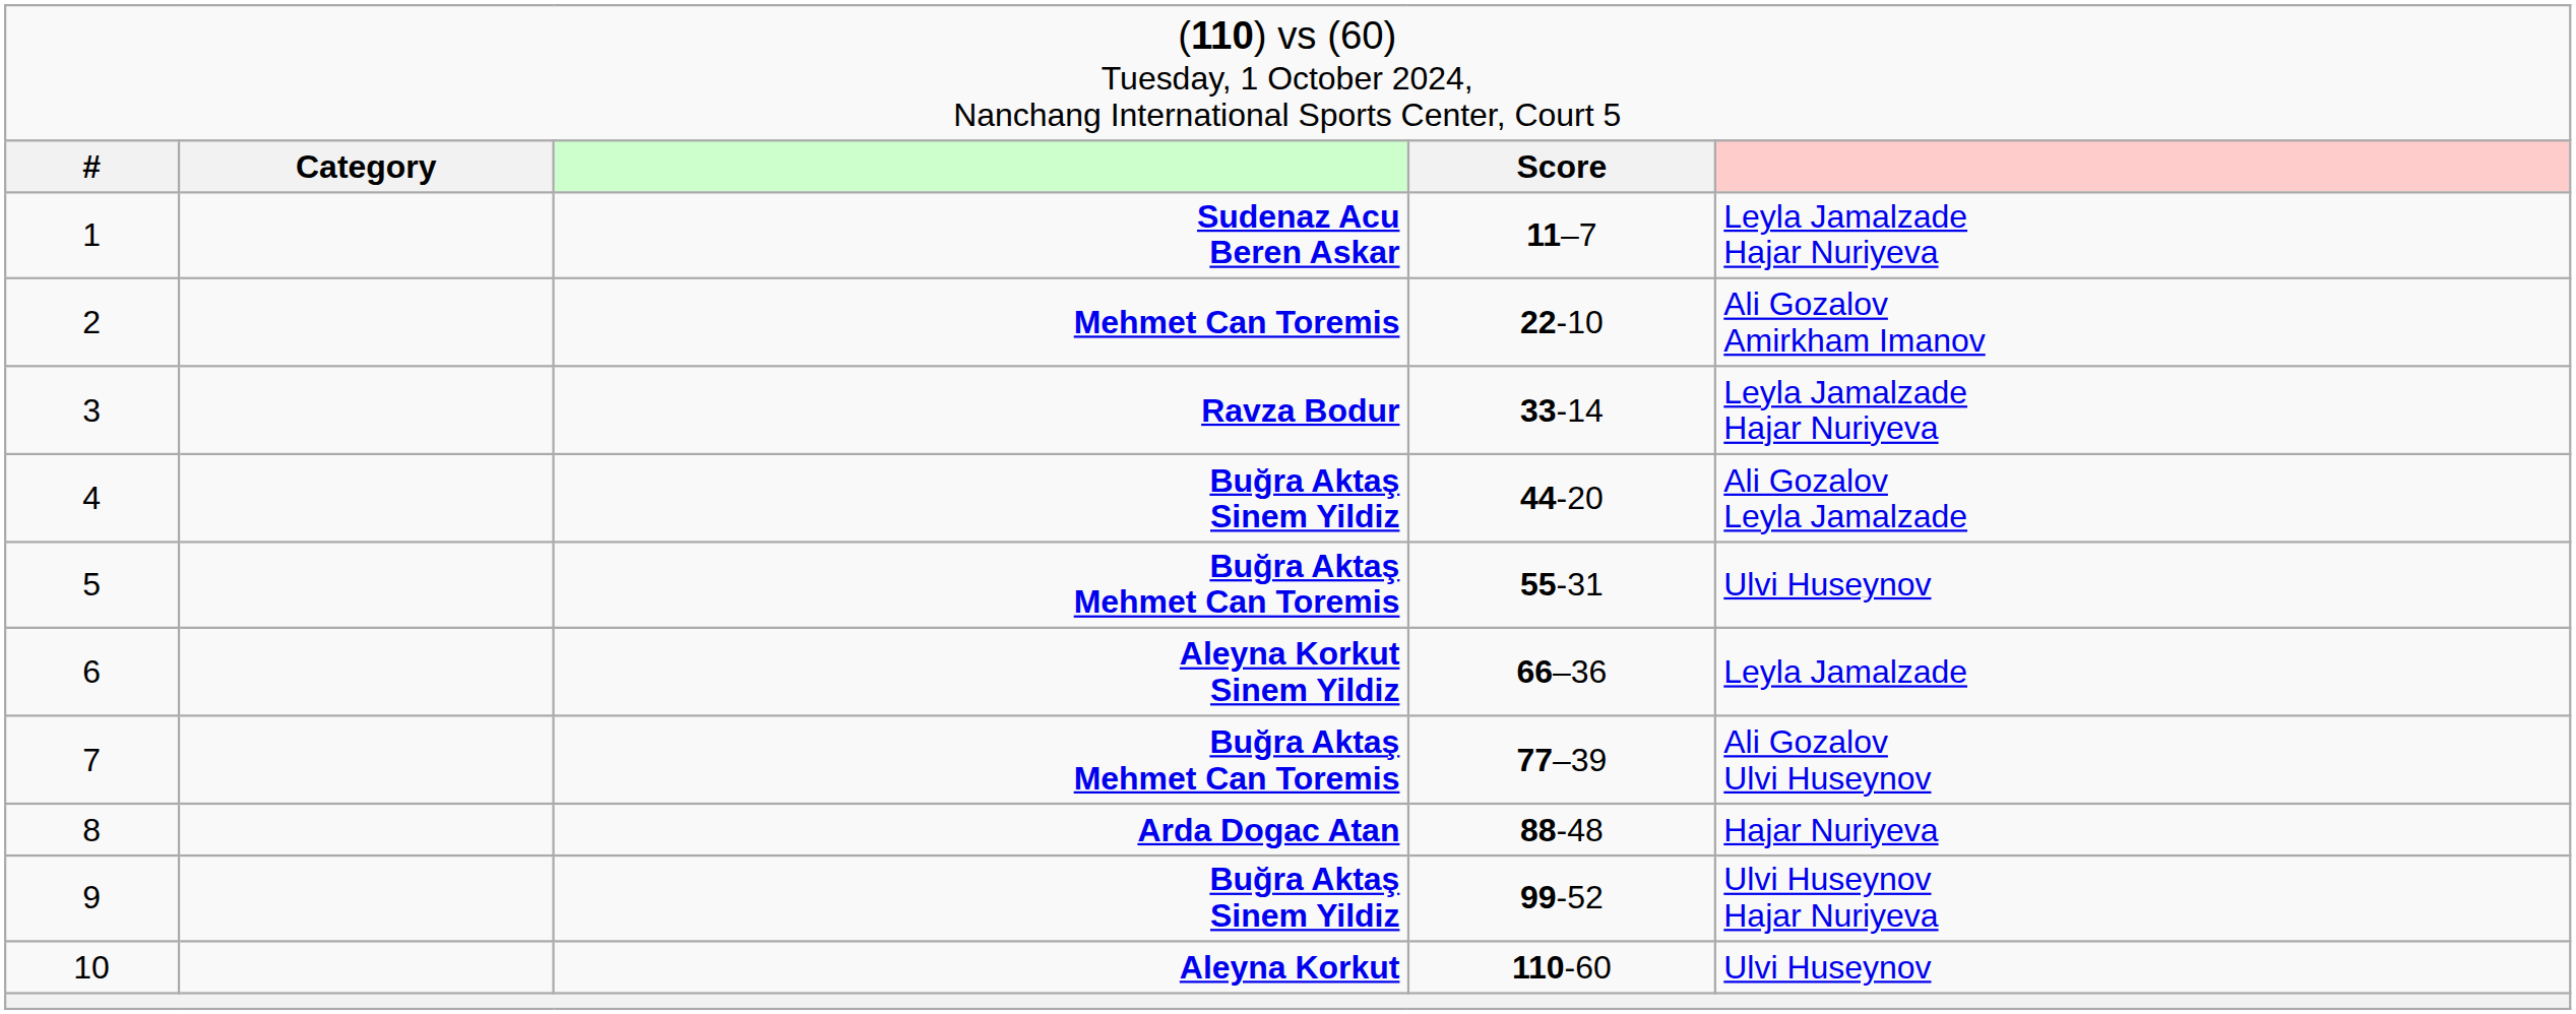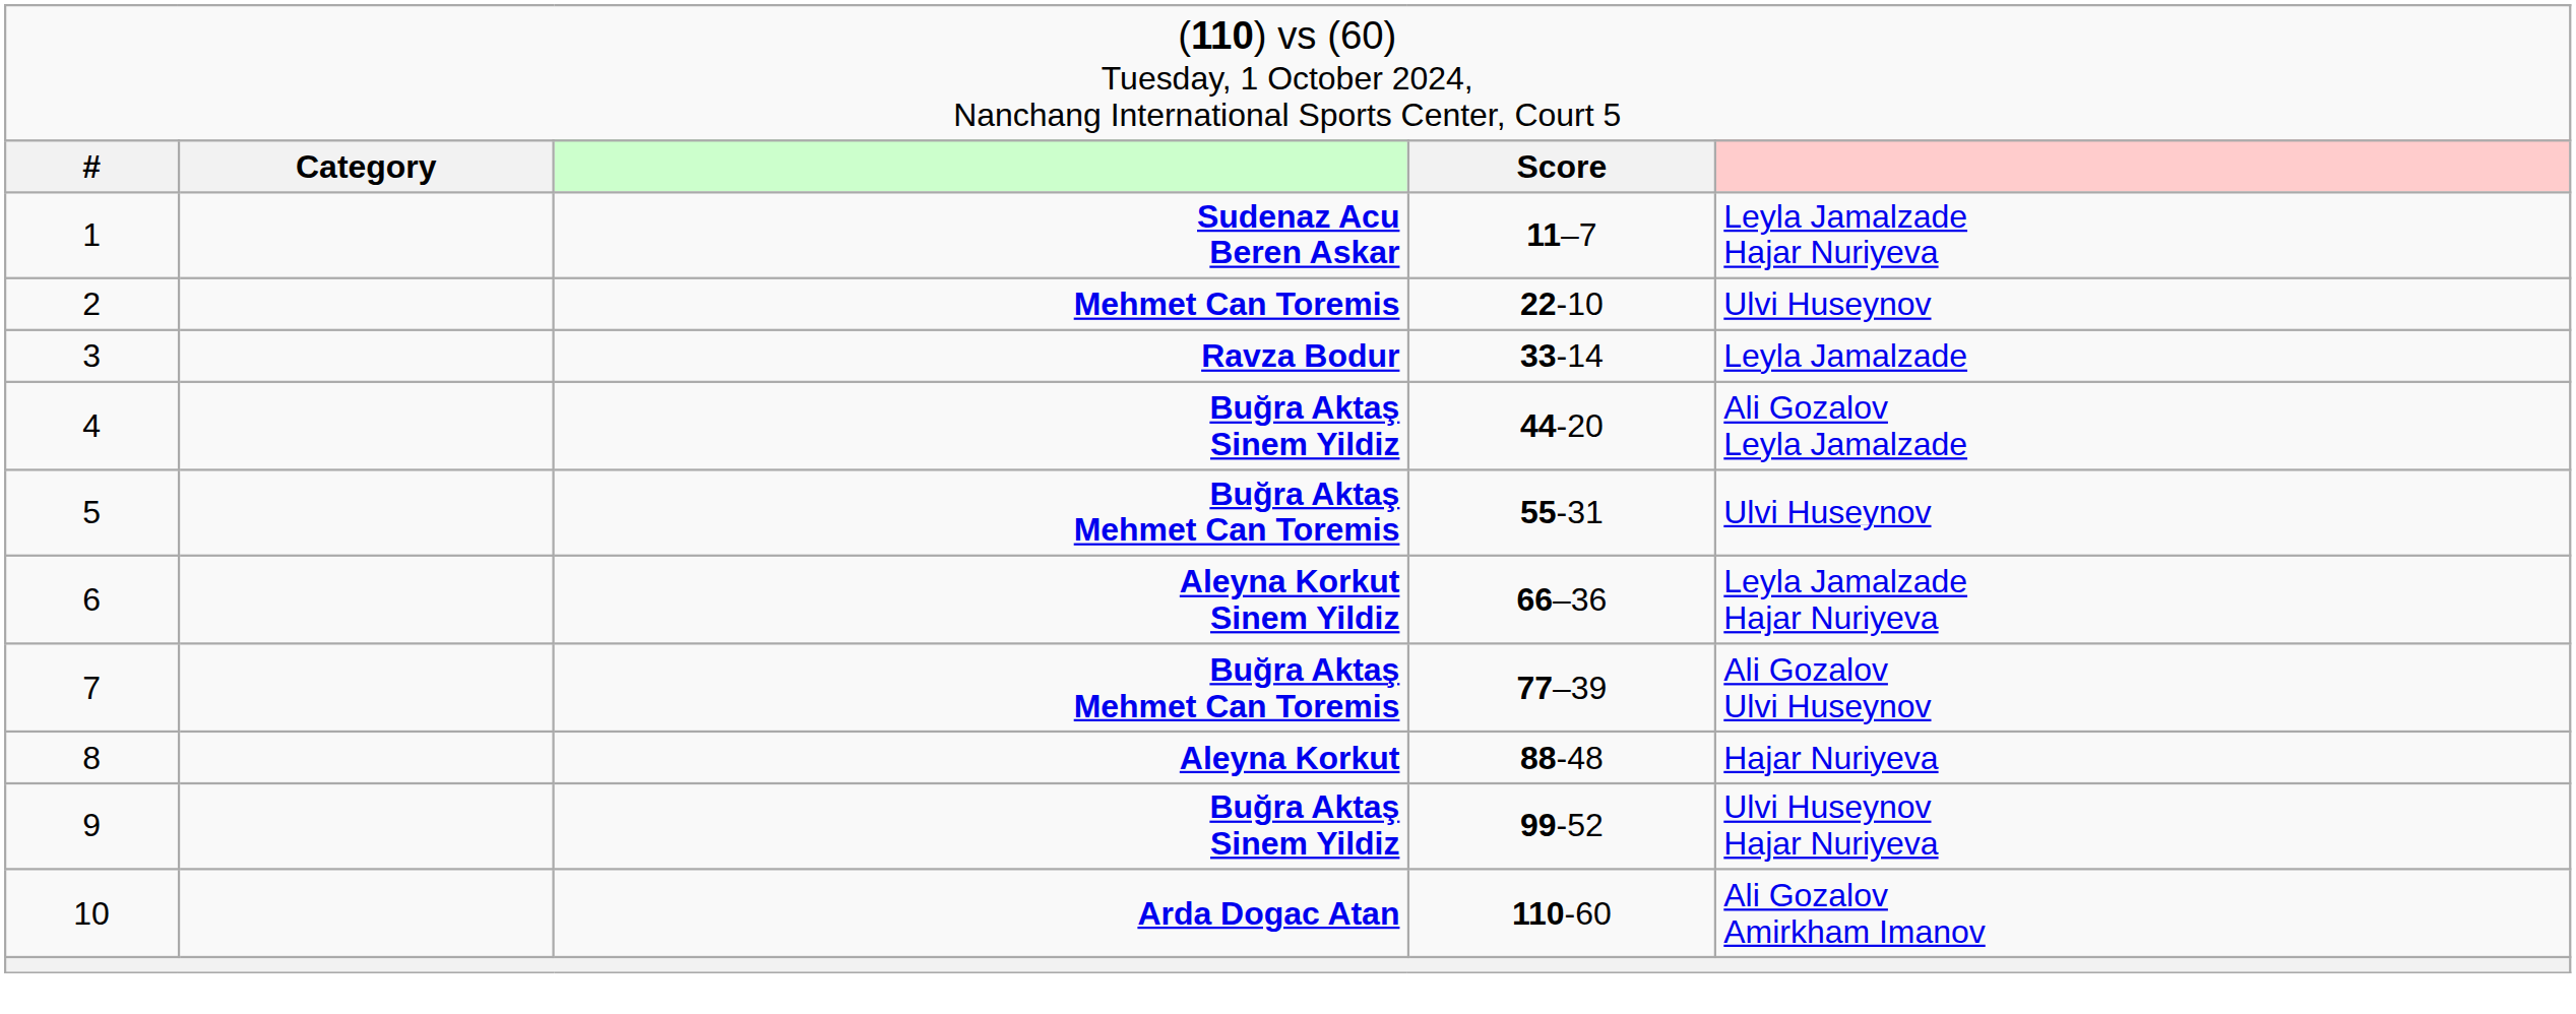2 | column 5: Ali Gozalov Amirkham Imanov -> Ulvi Huseynov
3 | column 5: Leyla Jamalzade Hajar Nuriyeva -> Leyla Jamalzade
6 | column 5: Leyla Jamalzade -> Leyla Jamalzade Hajar Nuriyeva
8 | column 3: Arda Dogac Atan -> Aleyna Korkut
10 | column 3: Aleyna Korkut -> Arda Dogac Atan
10 | column 5: Ulvi Huseynov -> Ali Gozalov Amirkham Imanov
